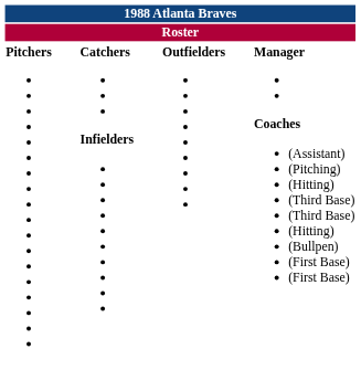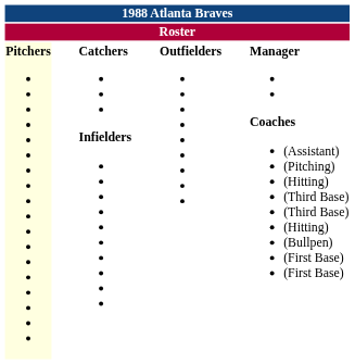Pitchers | column 1: no background -> lightyellow background
